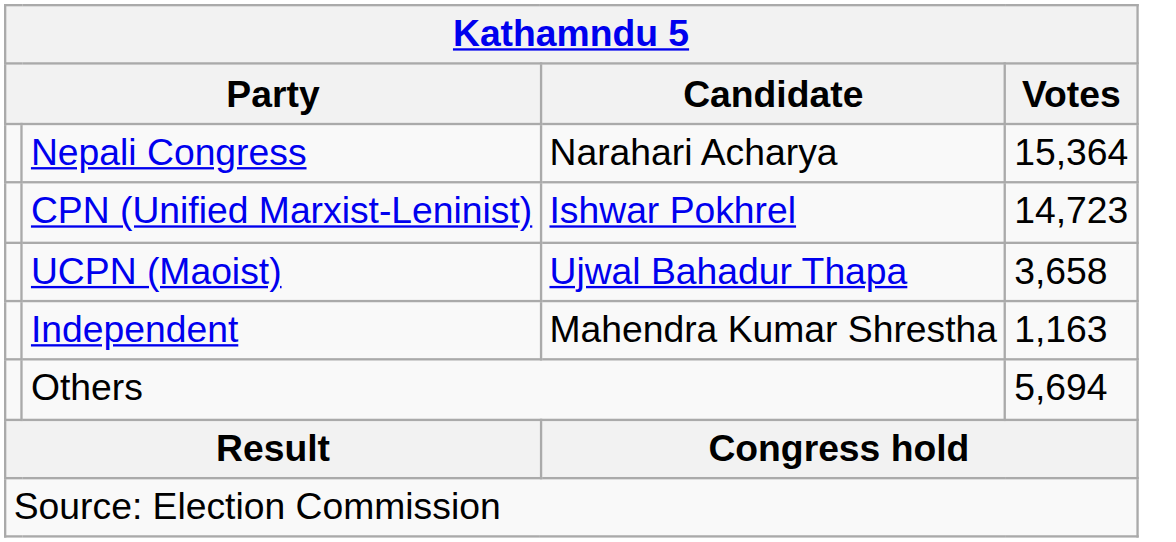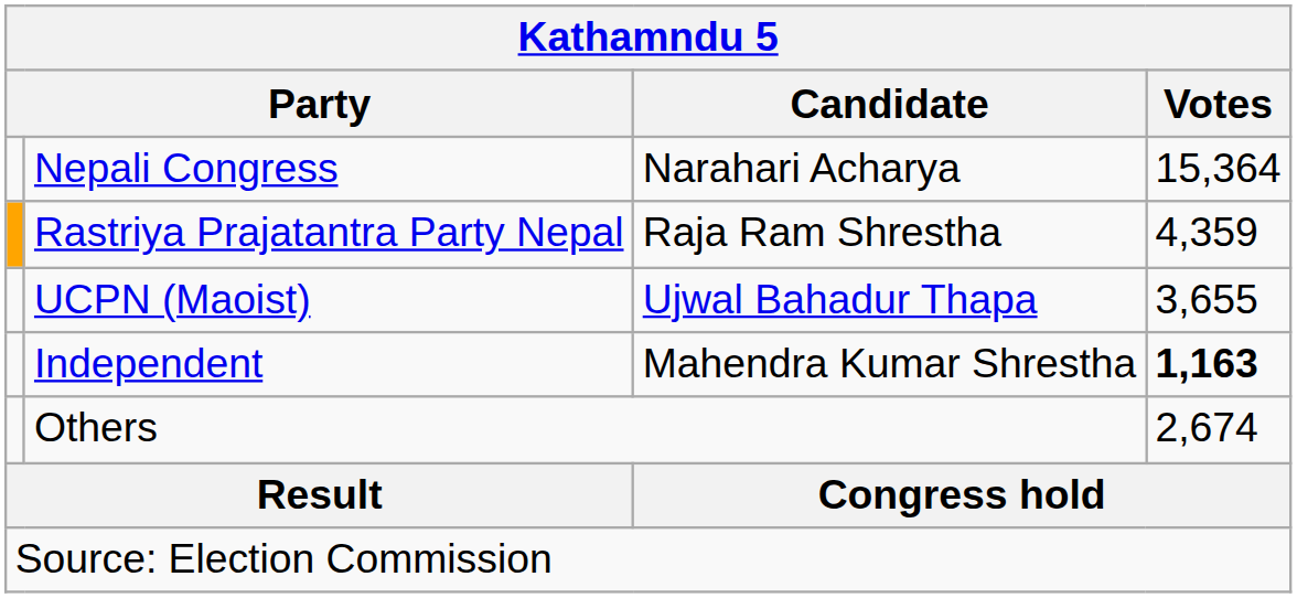- row: CPN (Unified Marxist-Leninist) | Ishwar Pokhrel | 14,723
+ row: Rastriya Prajatantra Party Nepal | Raja Ram Shrestha | 4,359
UCPN (Maoist) | Votes: 3,658 -> 3,655
Independent | Votes: normal -> bold
Others | Votes: 5,694 -> 2,674
